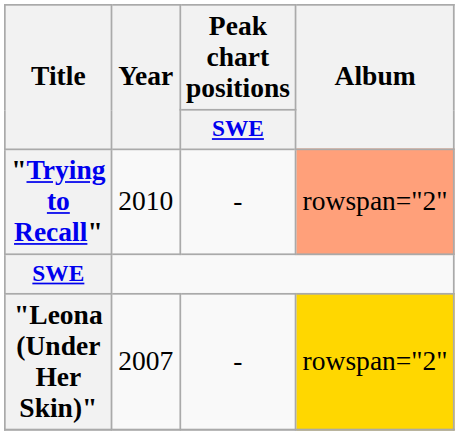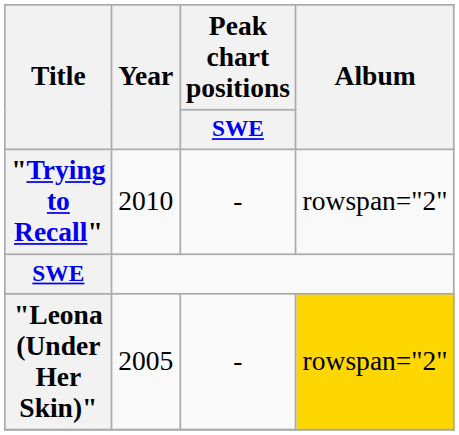"Trying to Recall" | Album: lightsalmon background -> no background
"Leona (Under Her Skin)" | Year: 2007 -> 2005
